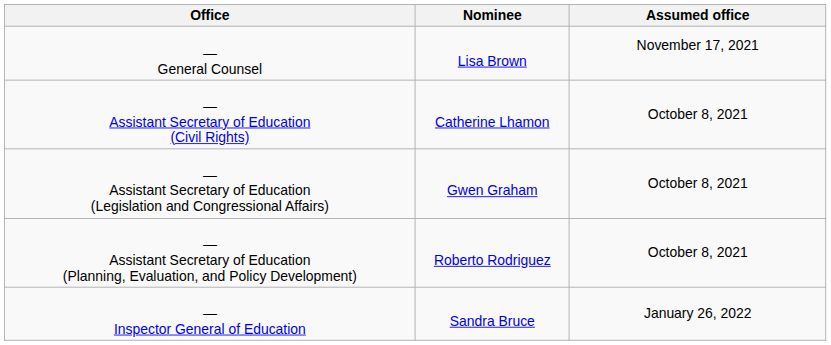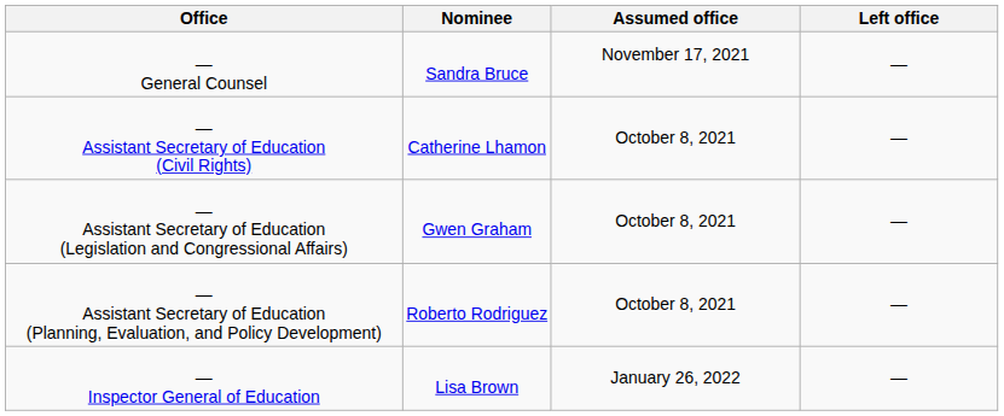+ column: Left office | — | — | — | — | —
— General Counsel | Nominee: Lisa Brown -> Sandra Bruce
— Inspector General of Education | Nominee: Sandra Bruce -> Lisa Brown
